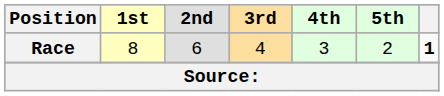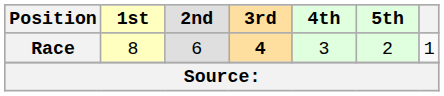Race | 3rd: normal -> bold
Race | column 7: bold -> normal
